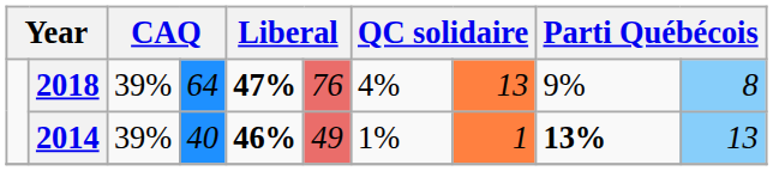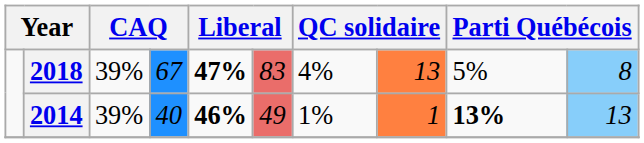2018 | column 4: 64 -> 67
2018 | column 6: 76 -> 83
2018 | column 9: 9% -> 5%
